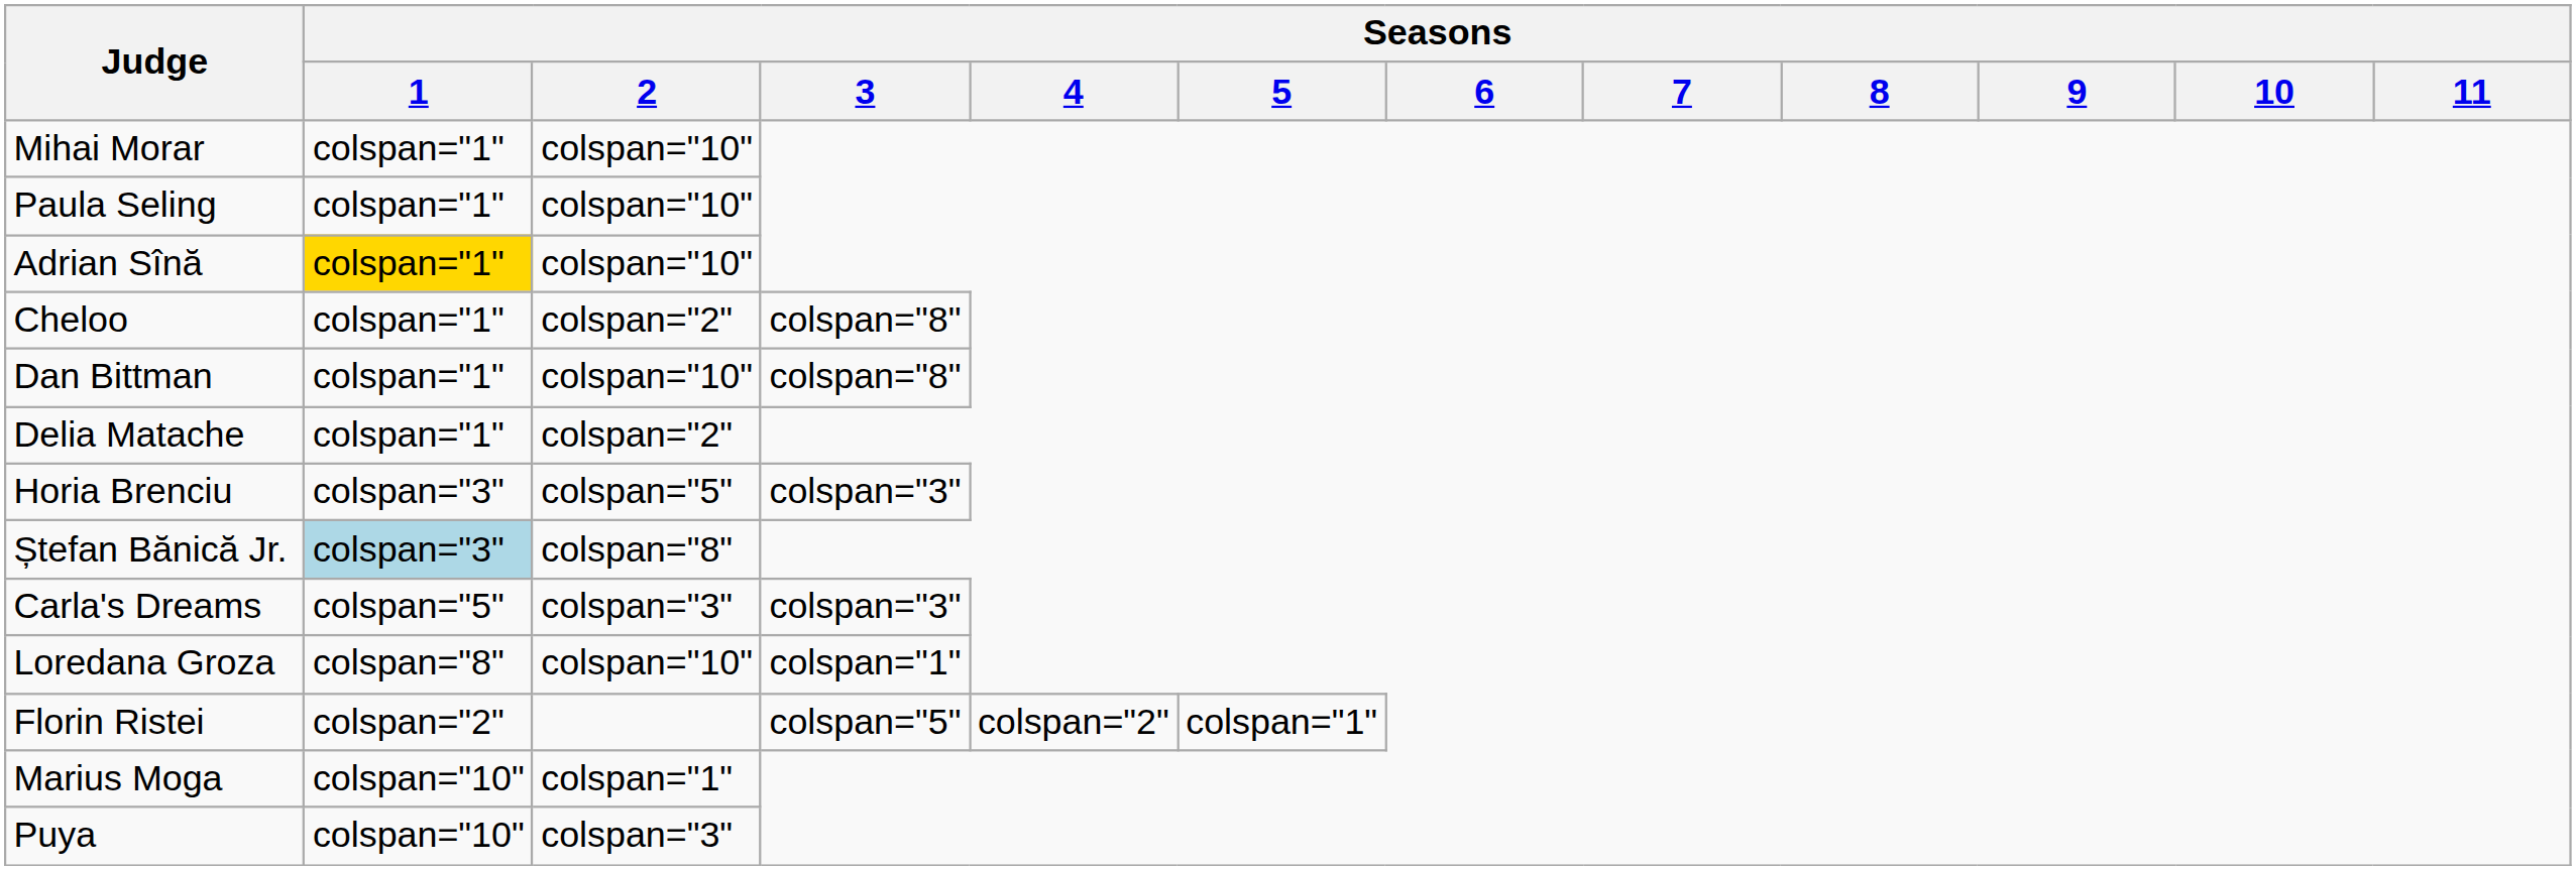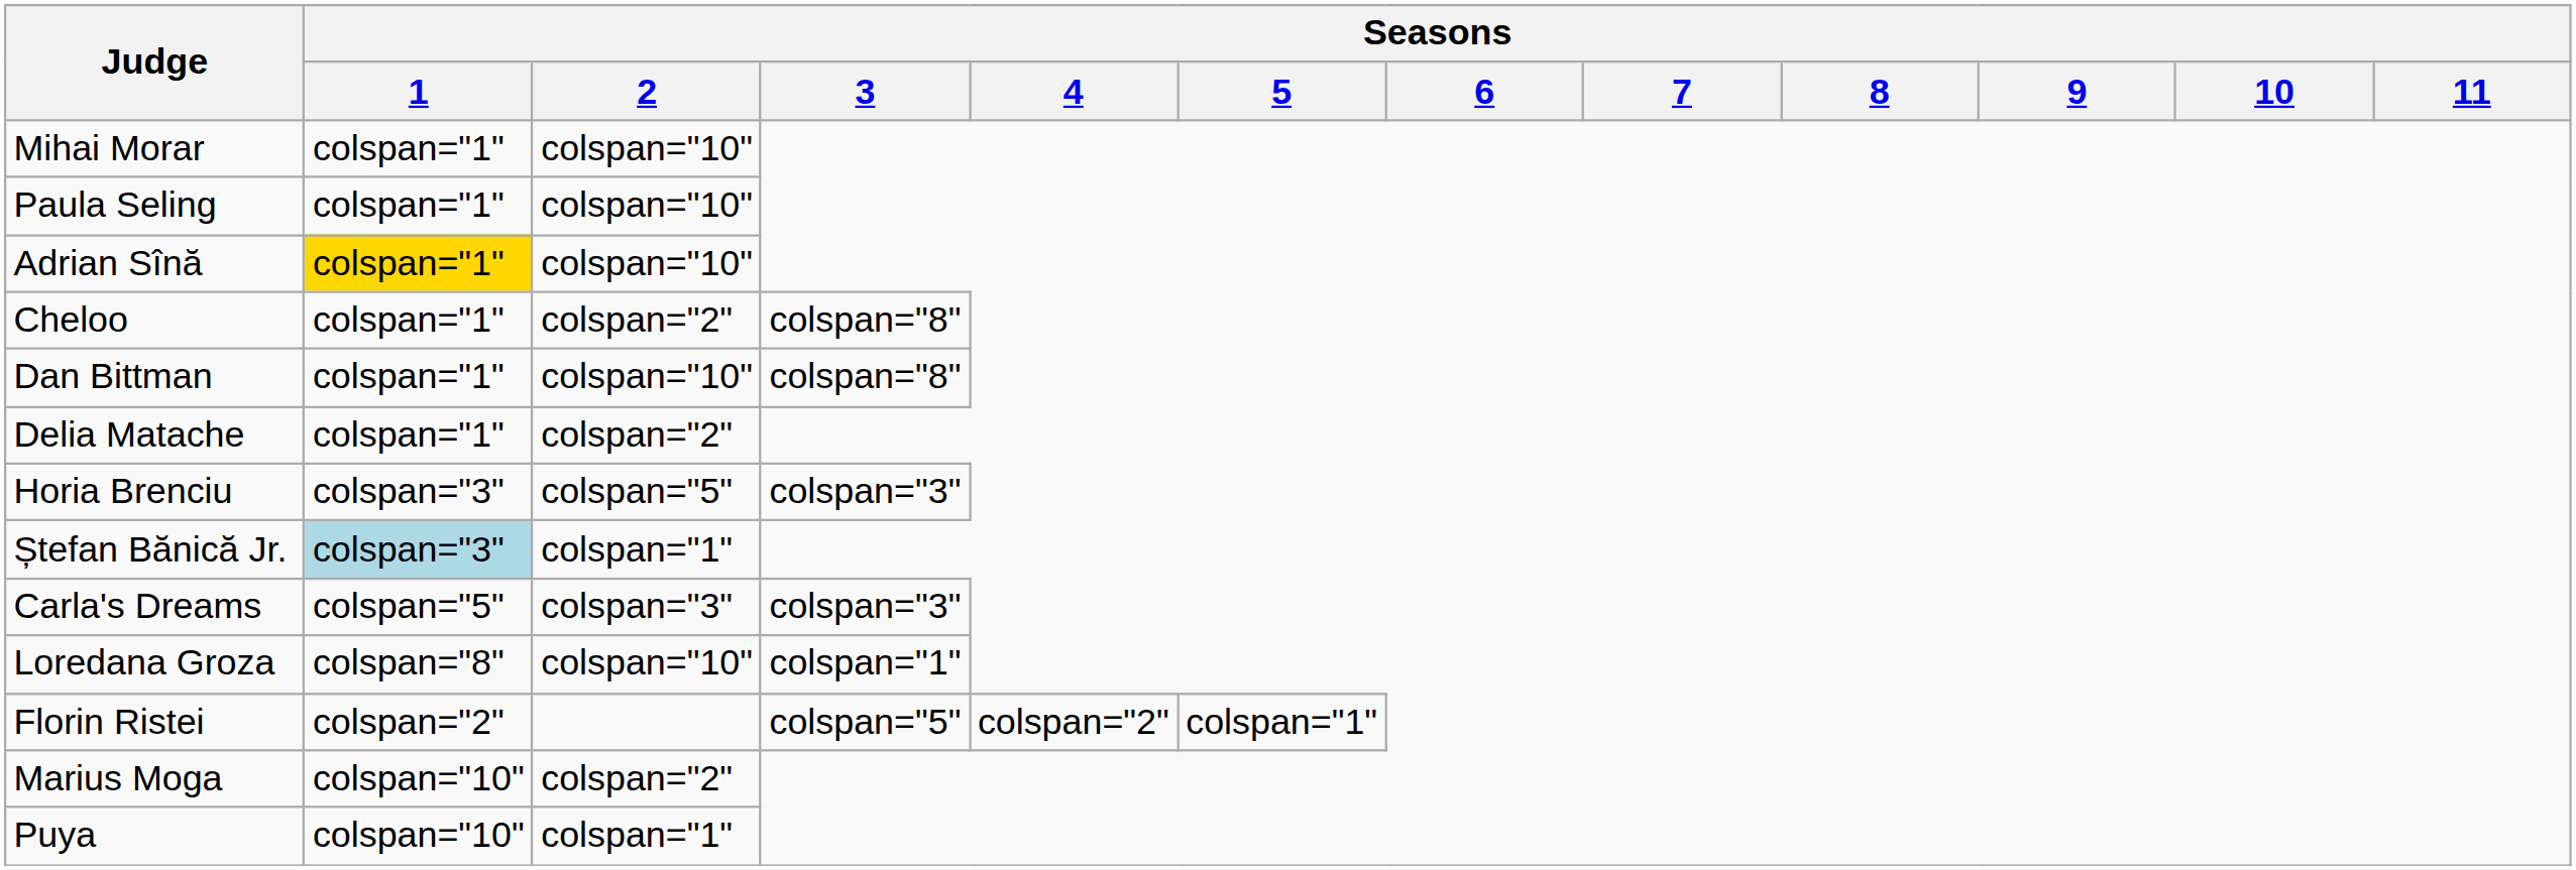Ștefan Bănică Jr. | Seasons / 2: colspan="8" -> colspan="1"
Marius Moga | Seasons / 2: colspan="1" -> colspan="2"
Puya | Seasons / 2: colspan="3" -> colspan="1"
